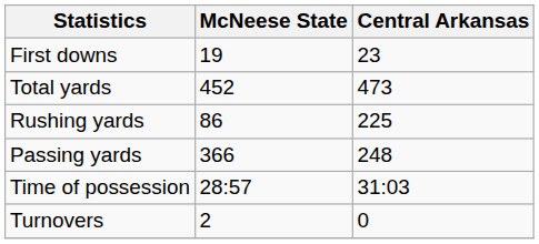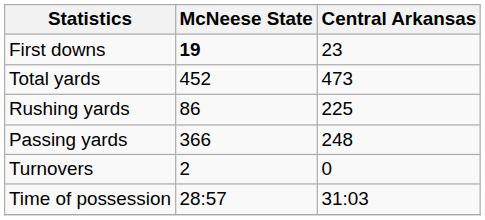First downs | McNeese State: normal -> bold
rows swapped: Turnovers <-> Time of possession
